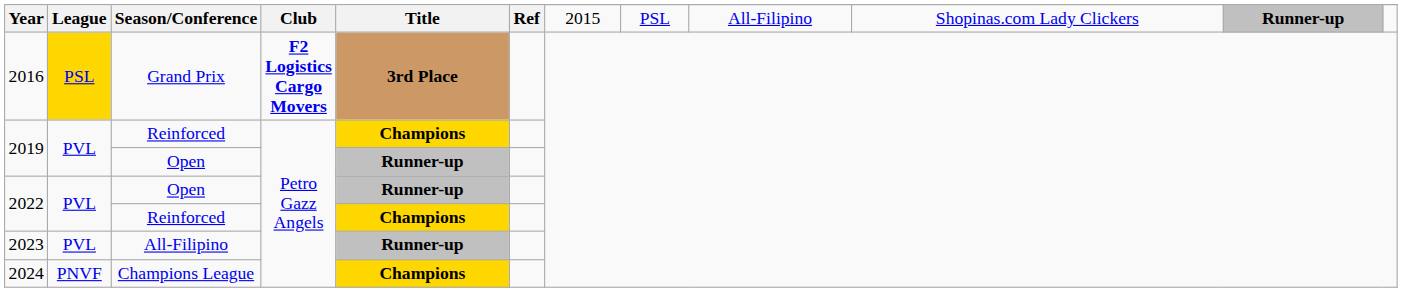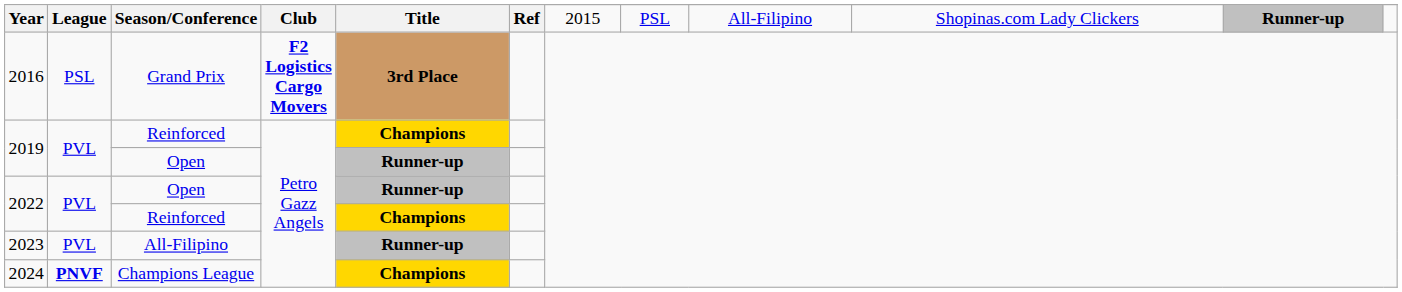2016 | League: gold background -> no background
2024 | League: normal -> bold
